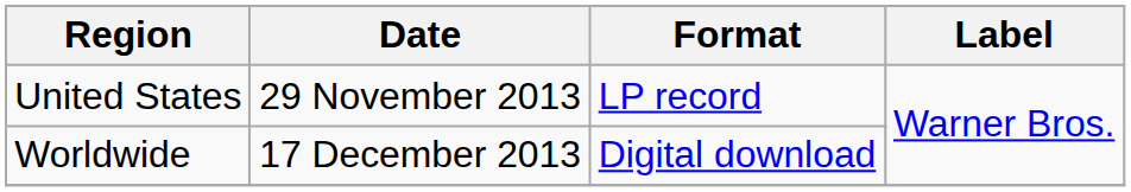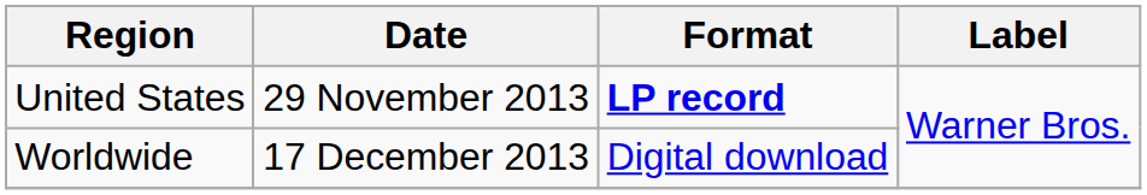United States / 29 November 2013 | Format: normal -> bold
